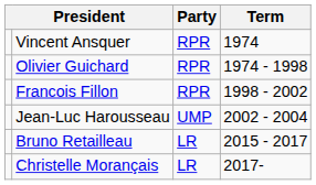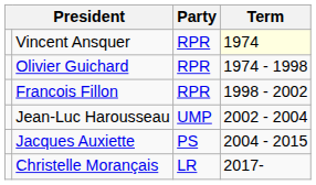Vincent Ansquer | Term: no background -> lightyellow background
+ row: Jacques Auxiette | PS | 2004 - 2015
- row: Bruno Retailleau | LR | 2015 - 2017
